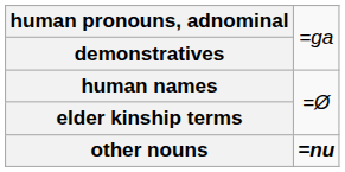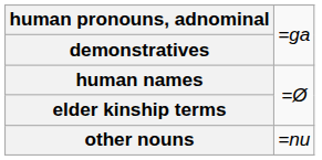other nouns | column 2: bold -> normal
